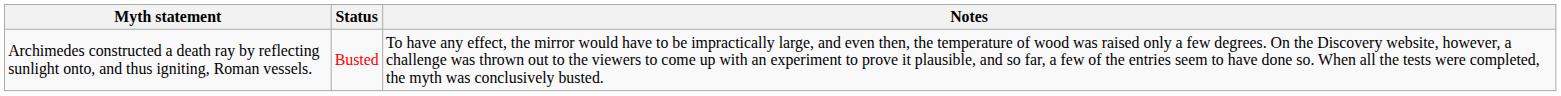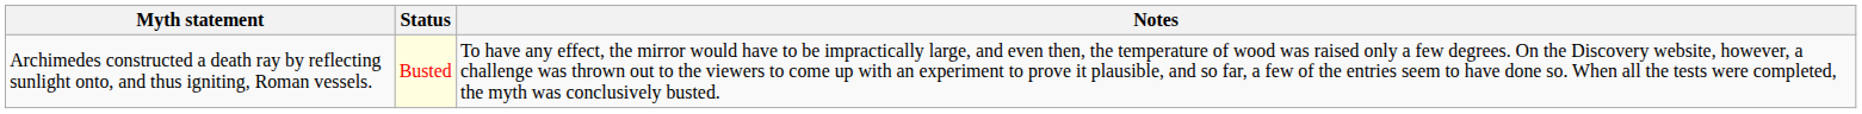row 2 | Status: no background -> lightyellow background
